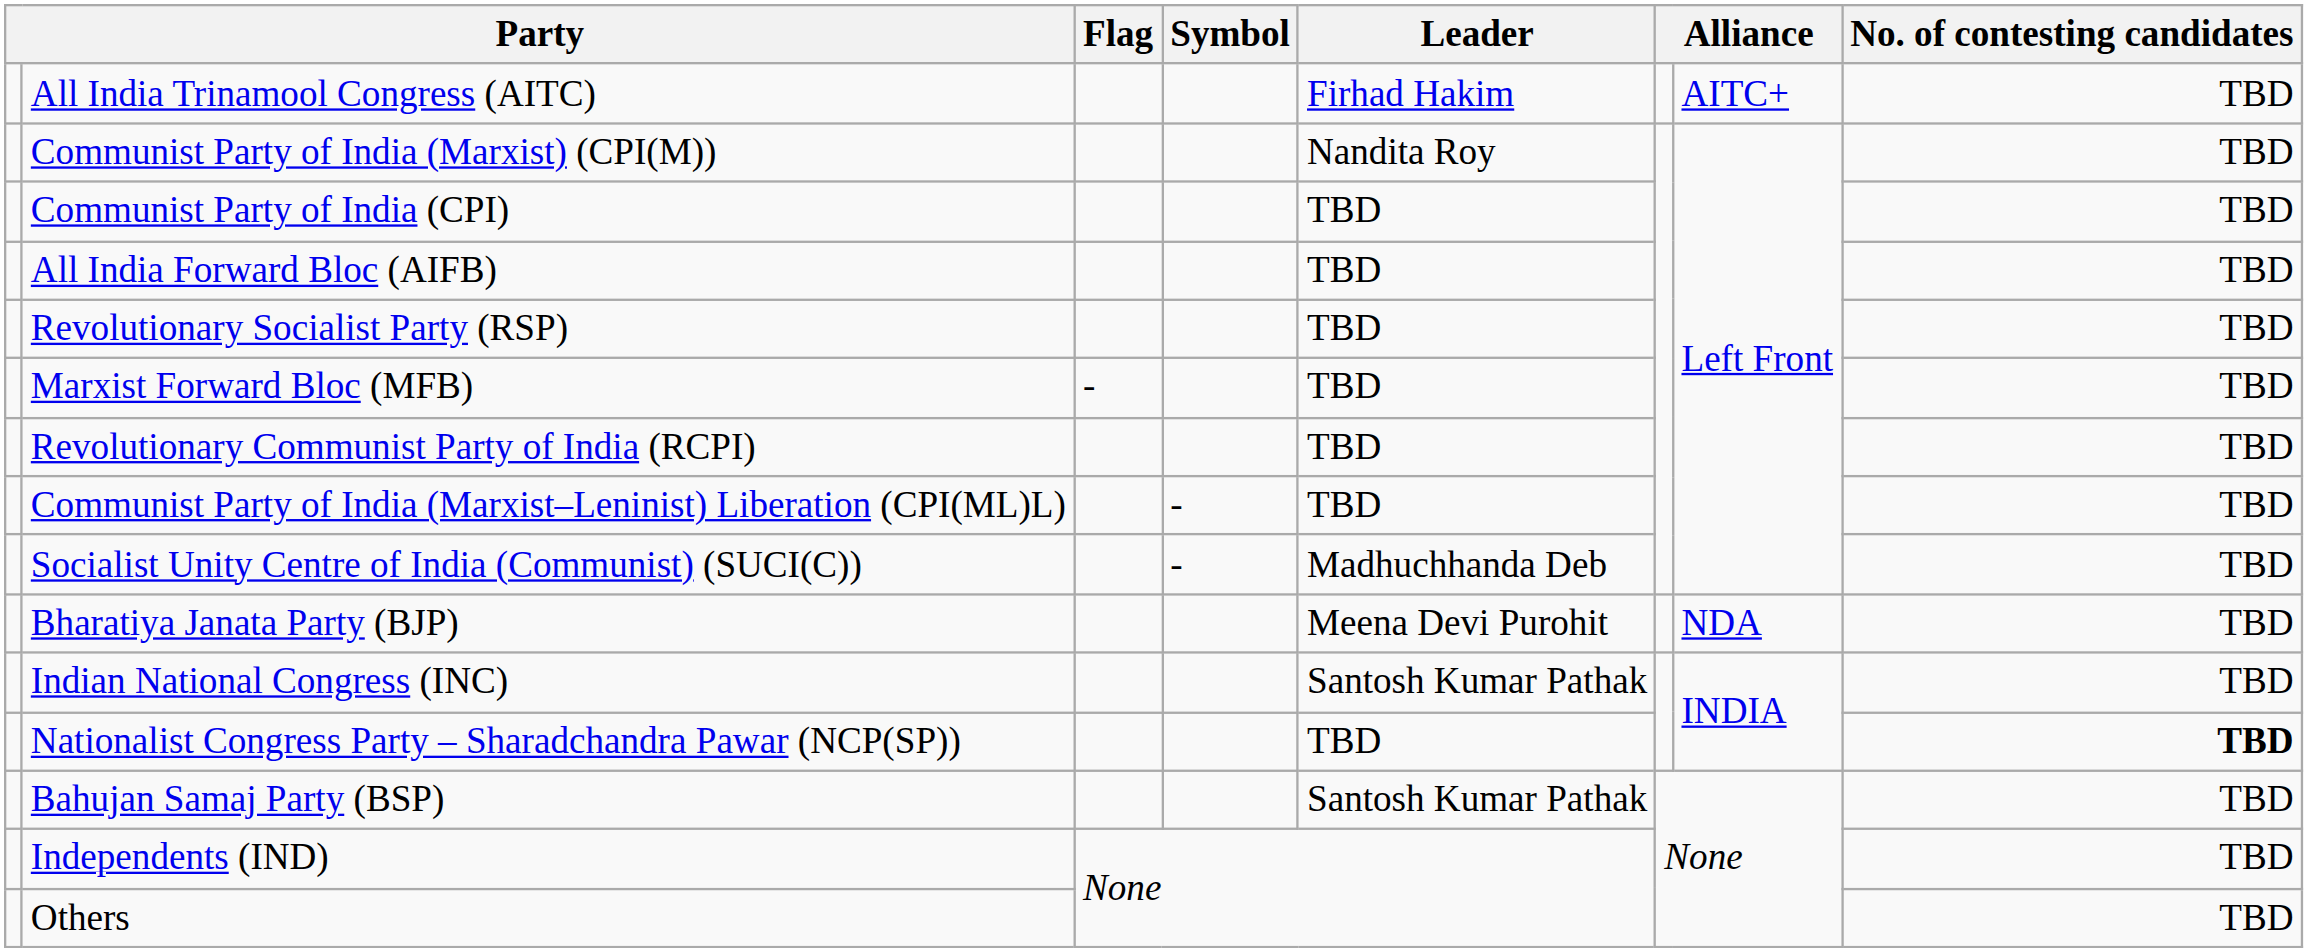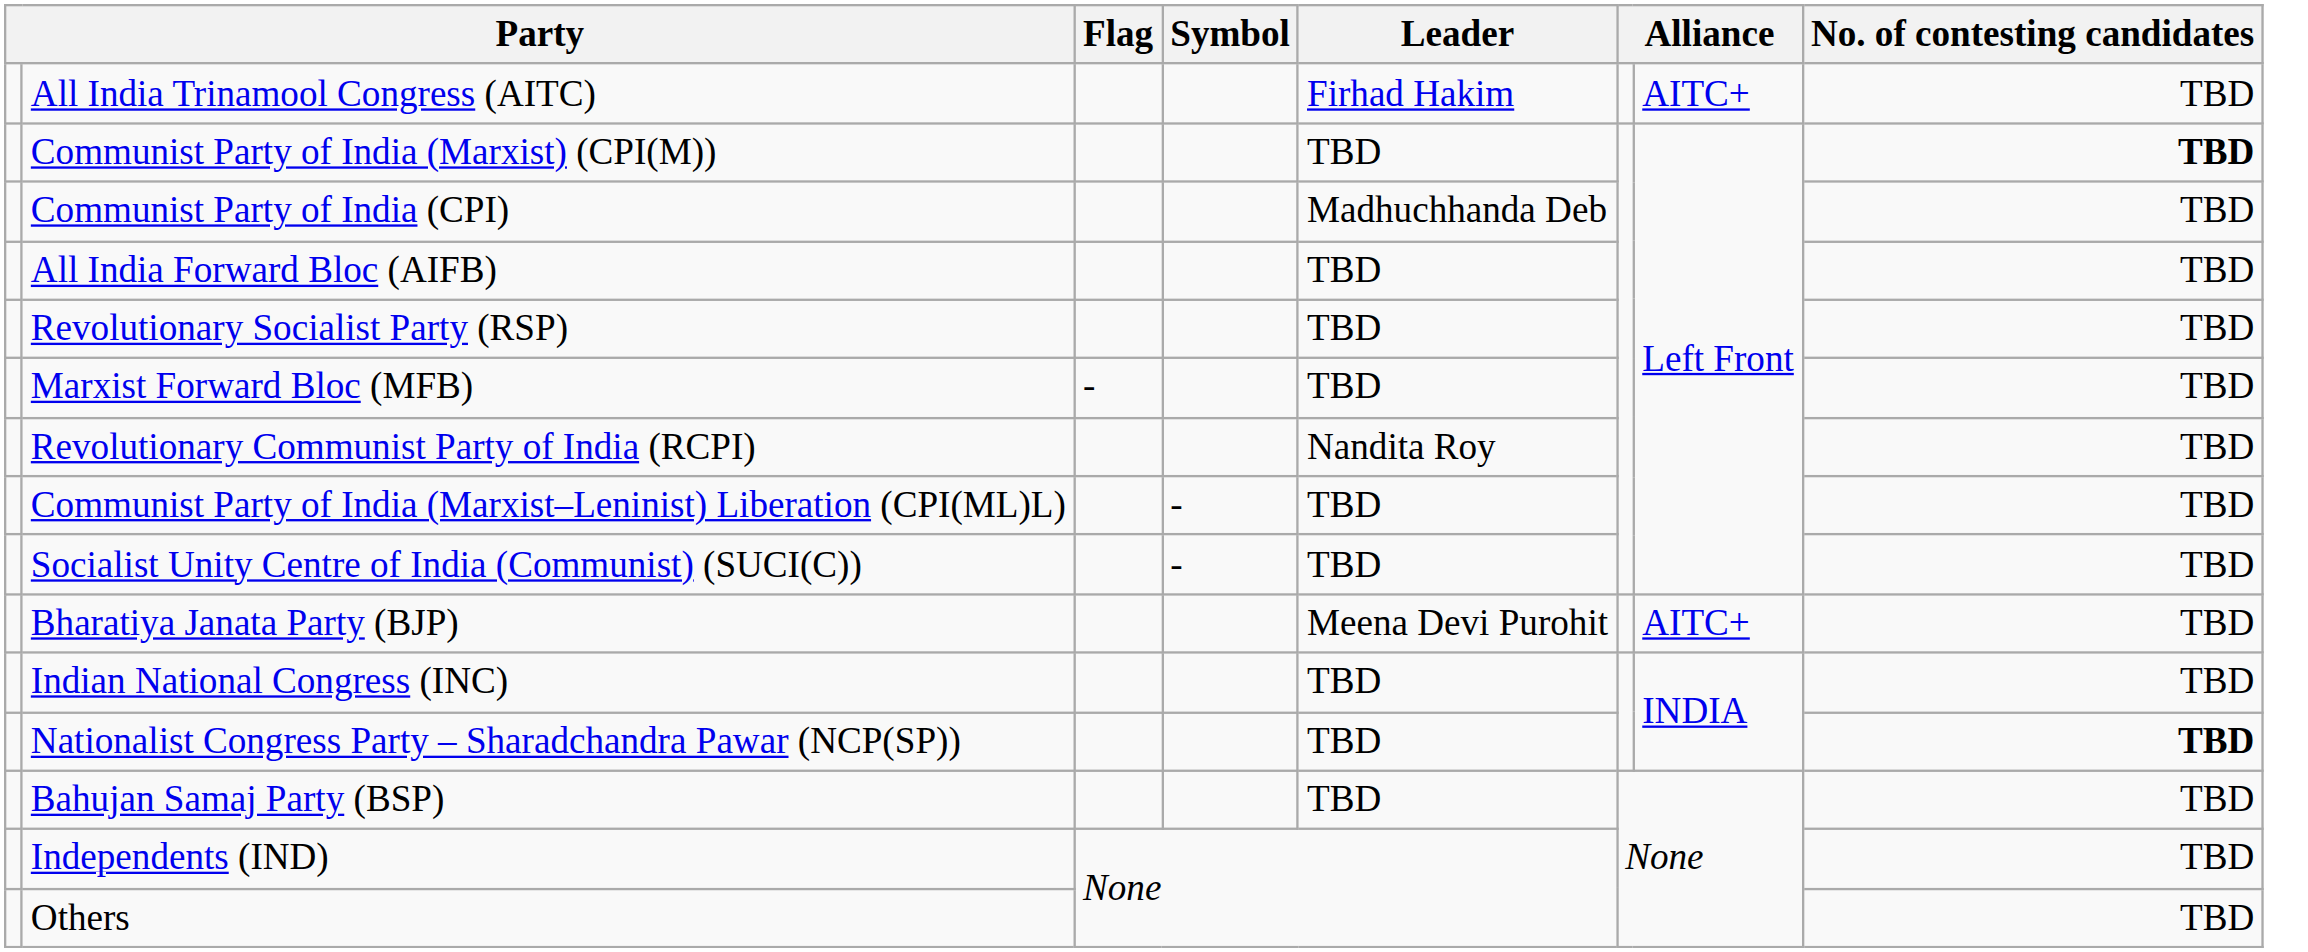Communist Party of India (Marxist) (CPI(M)) | Leader: Nandita Roy -> TBD
Communist Party of India (Marxist) (CPI(M)) | No. of contesting candidates: normal -> bold
Communist Party of India (CPI) | Leader: TBD -> Madhuchhanda Deb
Revolutionary Communist Party of India (RCPI) | Leader: TBD -> Nandita Roy
Socialist Unity Centre of India (Communist) (SUCI(C)) | Leader: Madhuchhanda Deb -> TBD
Bharatiya Janata Party (BJP) | column 7: NDA -> AITC+
Indian National Congress (INC) | Leader: Santosh Kumar Pathak -> TBD
Bahujan Samaj Party (BSP) | Leader: Santosh Kumar Pathak -> TBD
